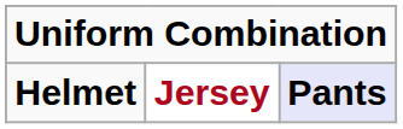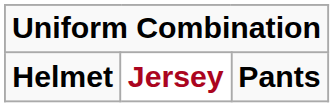Helmet | column 3: lavender background -> no background
